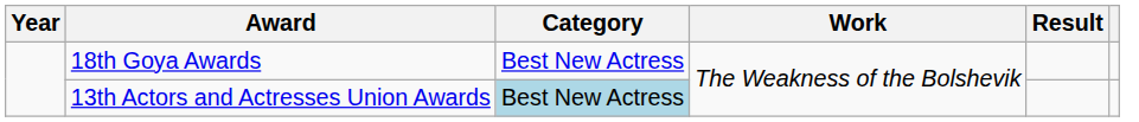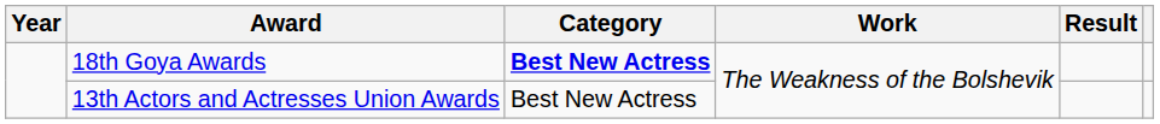18th Goya Awards | Category: normal -> bold
13th Actors and Actresses Union Awards | Category: lightblue background -> no background
